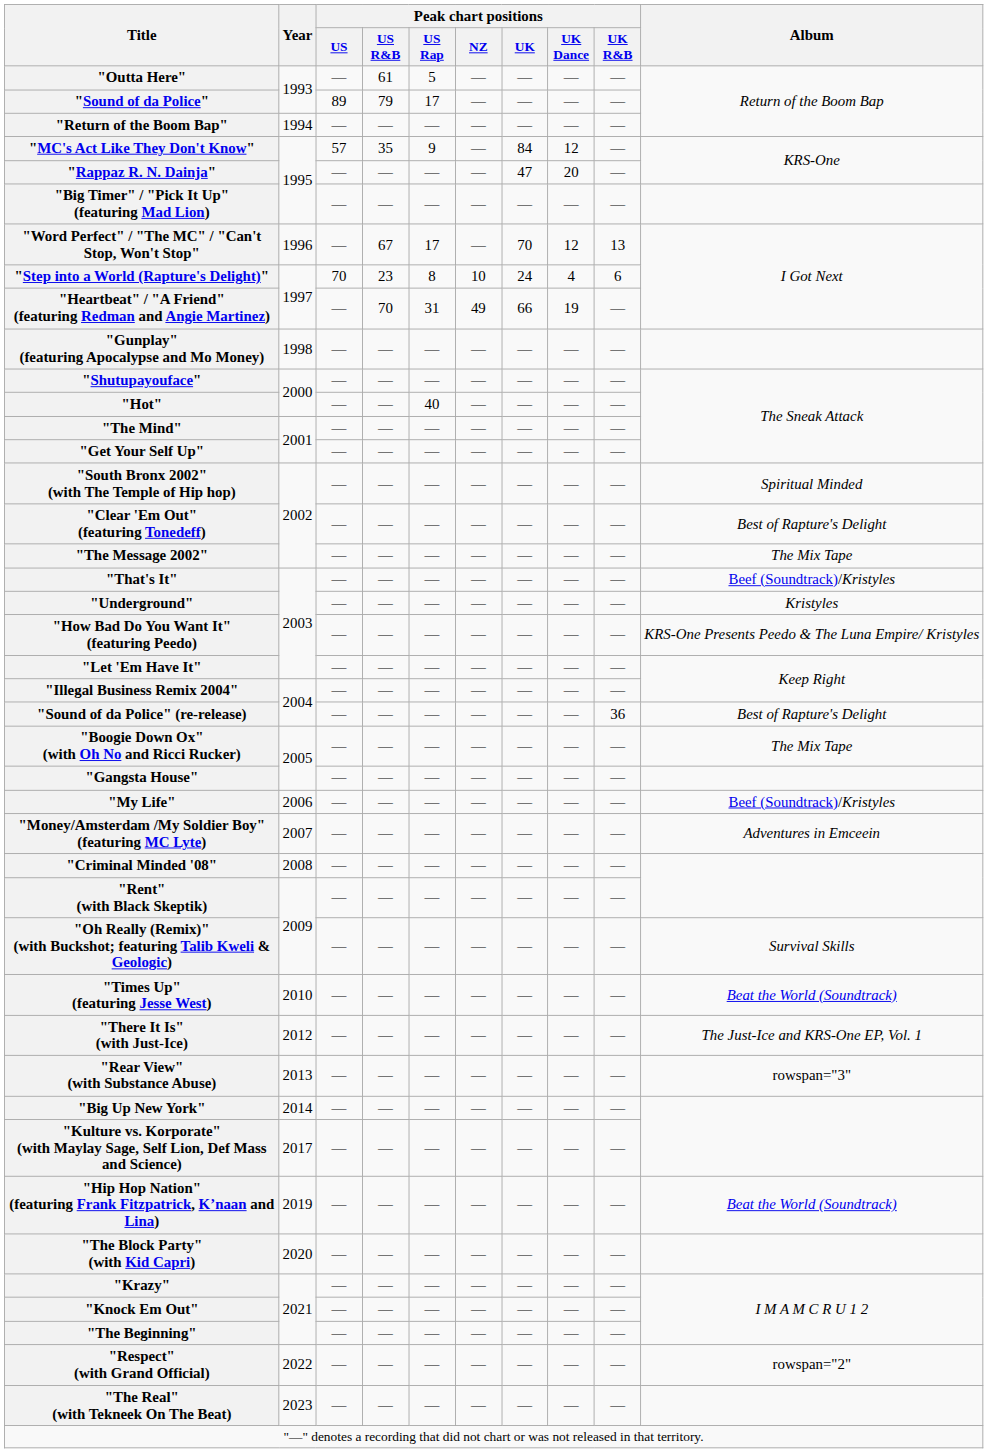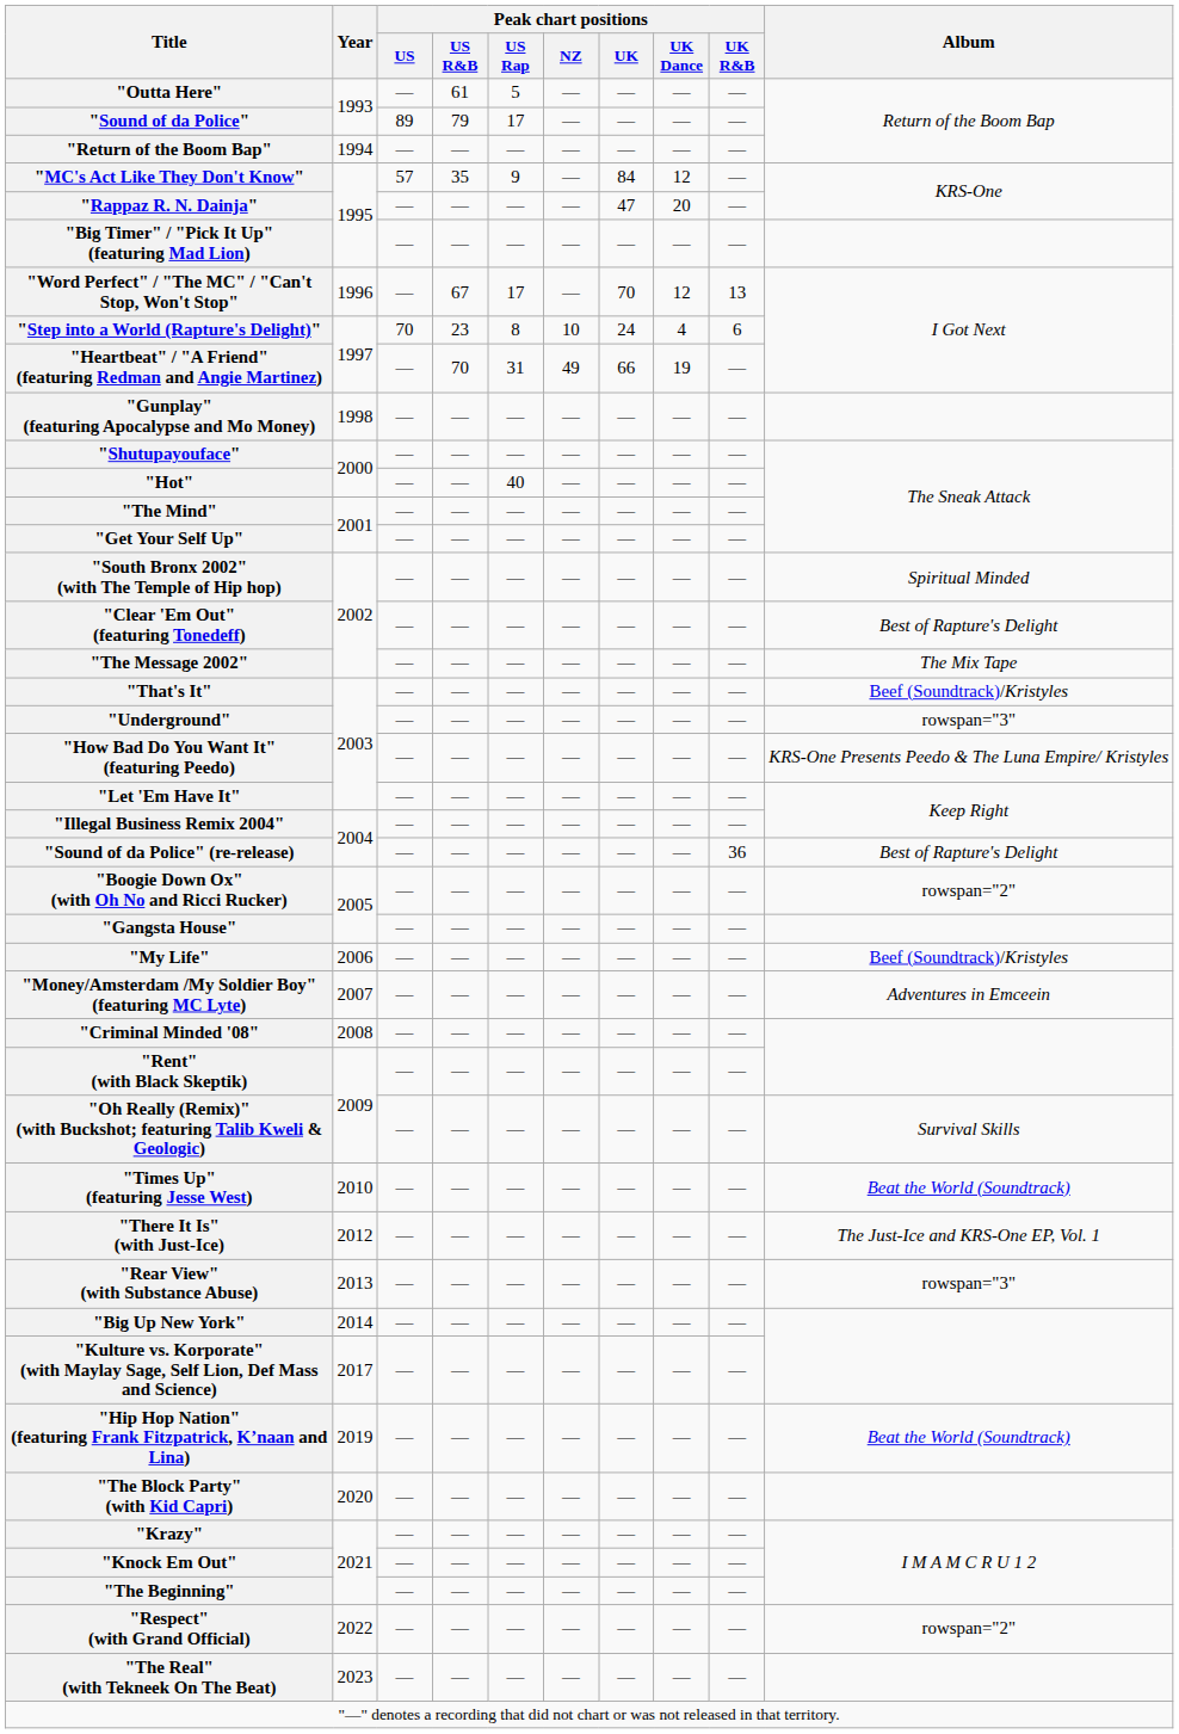"Underground" | Album: Kristyles -> rowspan="3"
"Boogie Down Ox" (with Oh No and Ricci Rucker) | Album: The Mix Tape -> rowspan="2"
